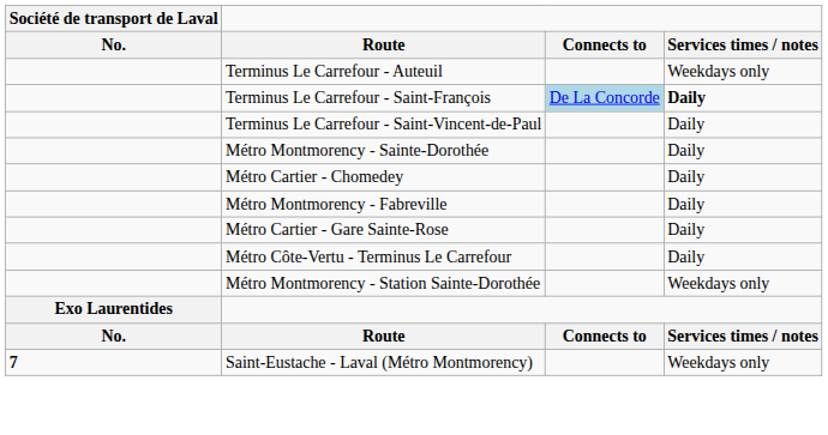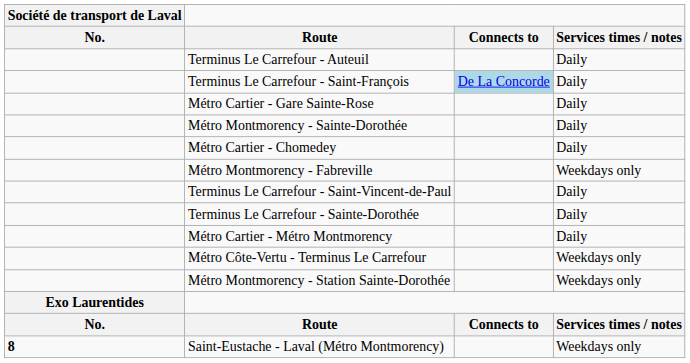Terminus Le Carrefour - Auteuil | Services times / notes: Weekdays only -> Daily
Terminus Le Carrefour - Saint-François | Services times / notes: bold -> normal
rows swapped: Terminus Le Carrefour - Saint-Vincent-de-Paul <-> Métro Cartier - Gare Sainte-Rose
Métro Montmorency - Fabreville | Services times / notes: Daily -> Weekdays only
+ row: Terminus Le Carrefour - Sainte-Dorothée | Daily
+ row: Métro Cartier - Métro Montmorency | Daily
Métro Côte-Vertu - Terminus Le Carrefour | Services times / notes: Daily -> Weekdays only
Saint-Eustache - Laval (Métro Montmorency) | Société de transport de Laval / No.: 7 -> 8
